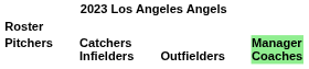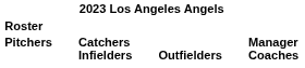Pitchers | column 4: lightgreen background -> no background
